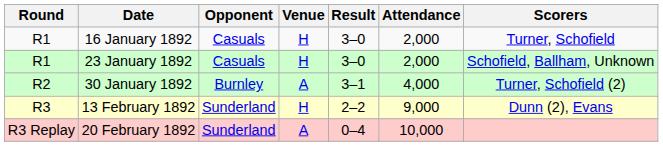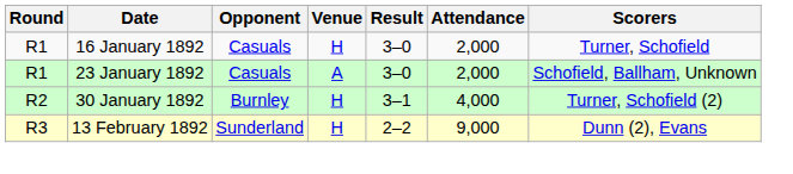23 January 1892 | Venue: H -> A
30 January 1892 | Venue: A -> H
- row: R3 Replay | 20 February 1892 | Sunderland | A | 0–4 | 10,000
